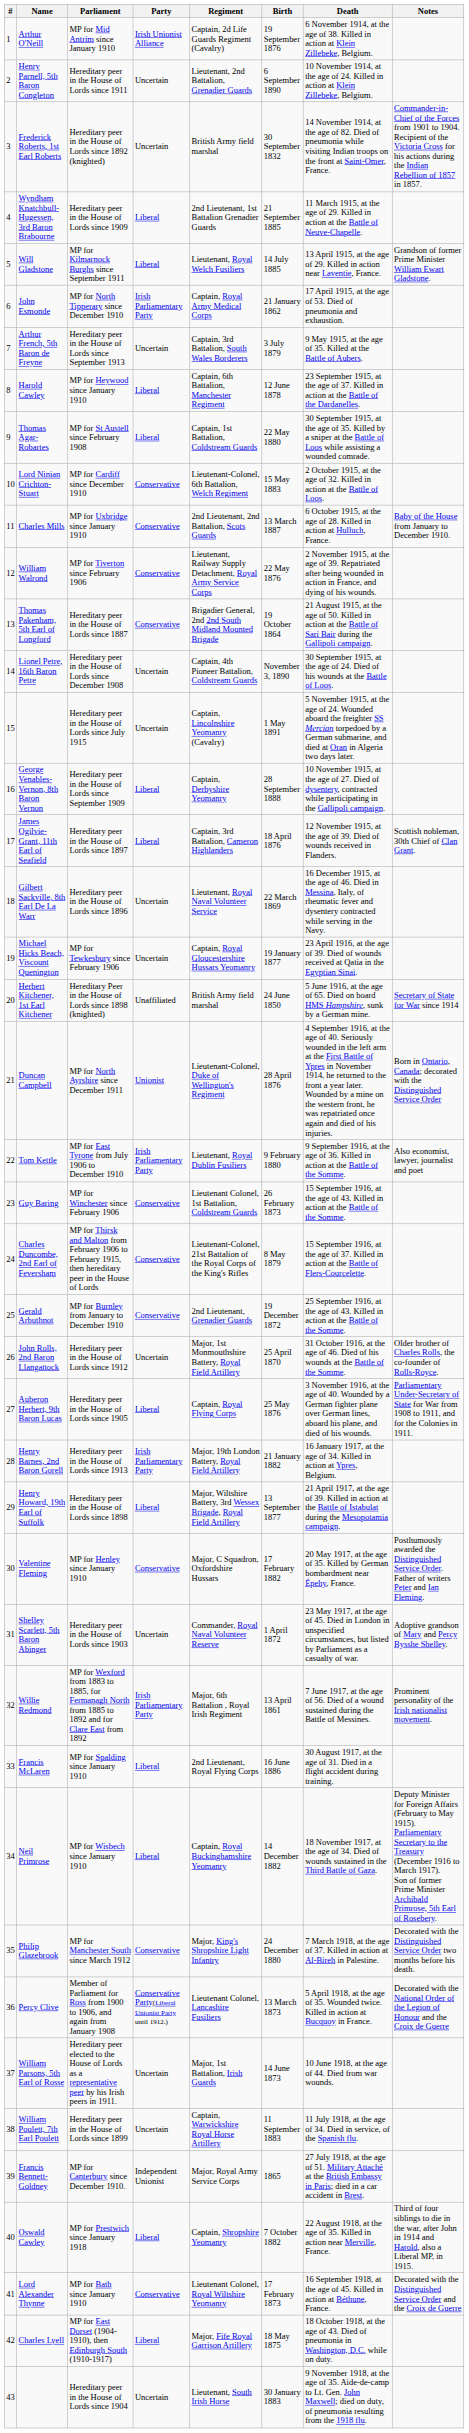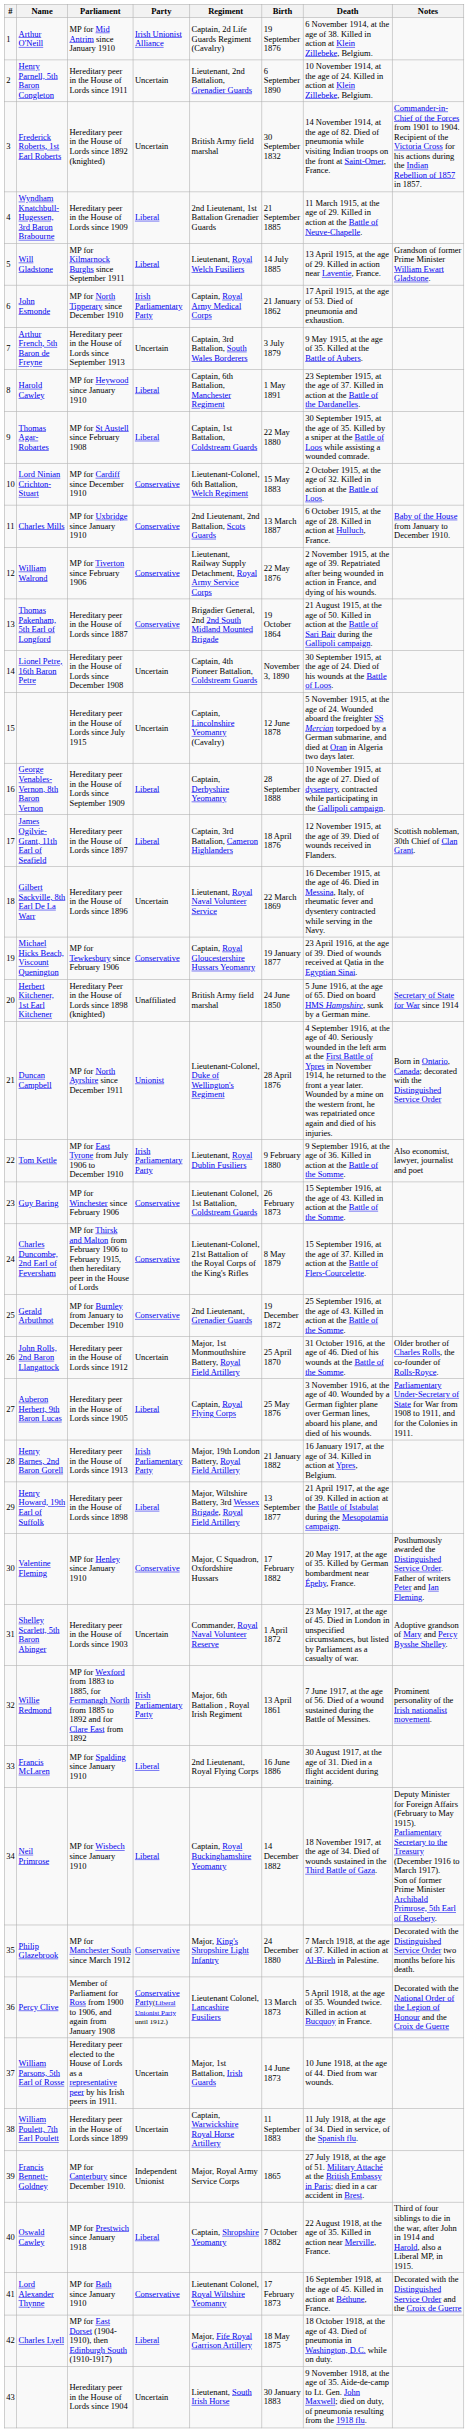MP for Heywood since January 1910 | Birth: 12 June 1878 -> 1 May 1891
Hereditary peer in the House of Lords since July 1915 | Birth: 1 May 1891 -> 12 June 1878
MP for Tewkesbury since February 1906 | Party: Uncertain -> Conservative
